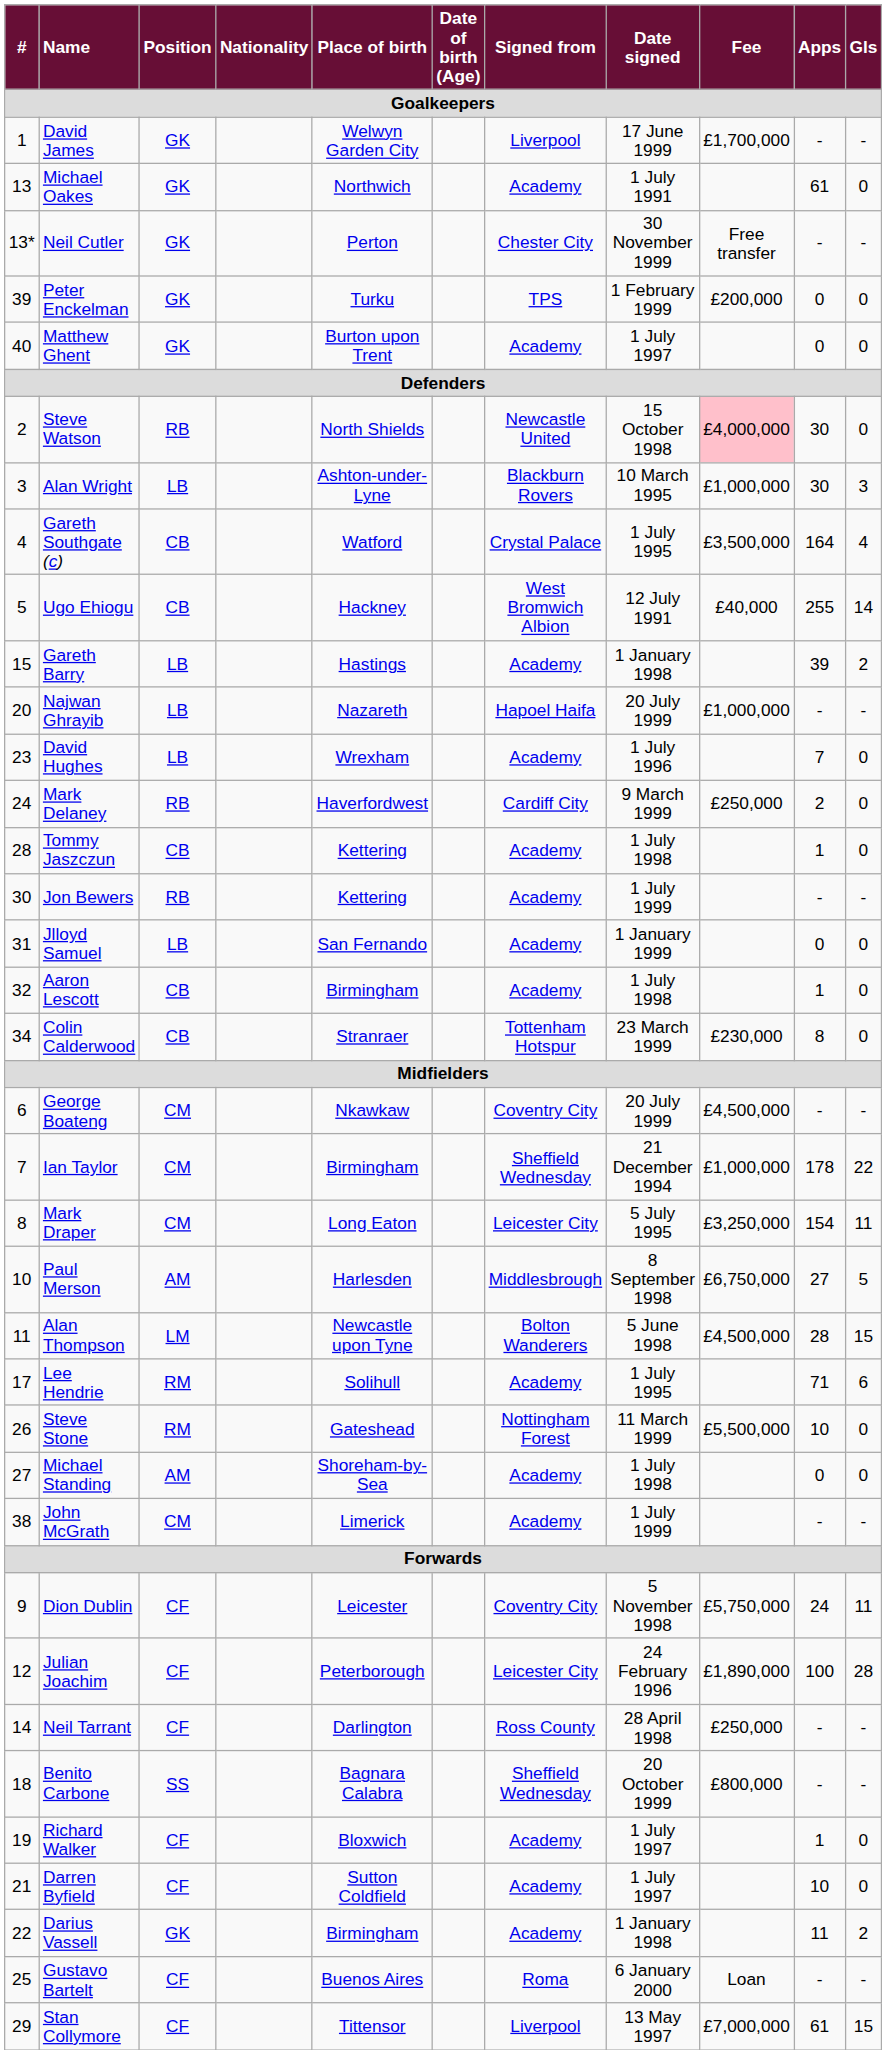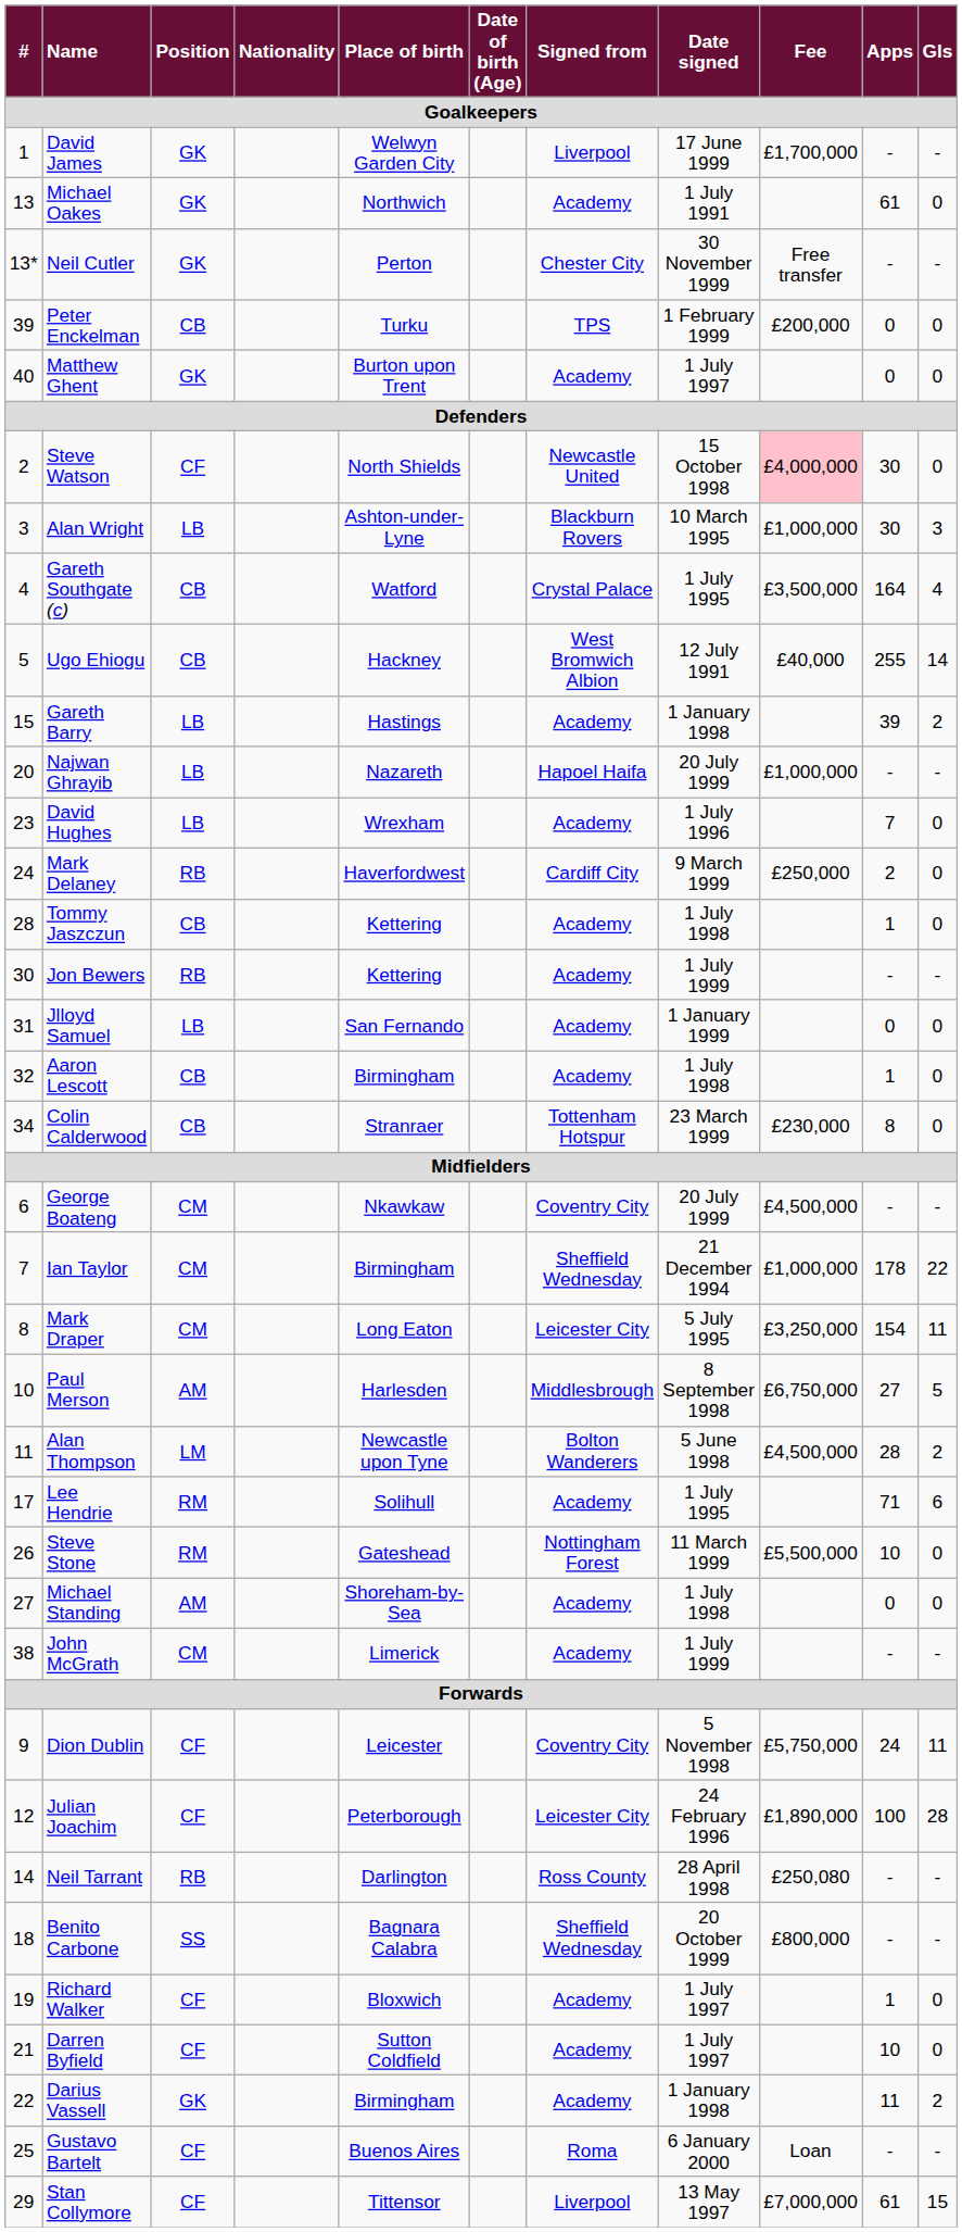Peter Enckelman | Position: GK -> CB
Steve Watson | Position: RB -> CF
Alan Thompson | Gls: 15 -> 2
Neil Tarrant | Position: CF -> RB
Neil Tarrant | Fee: £250,000 -> £250,080
